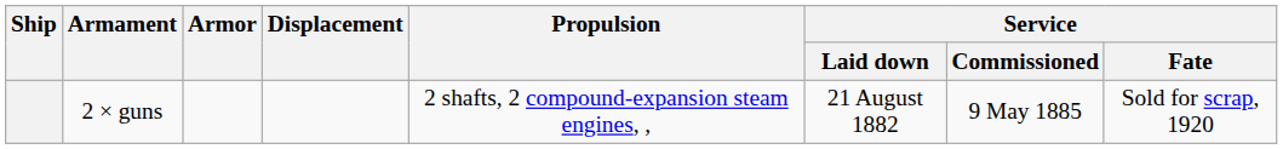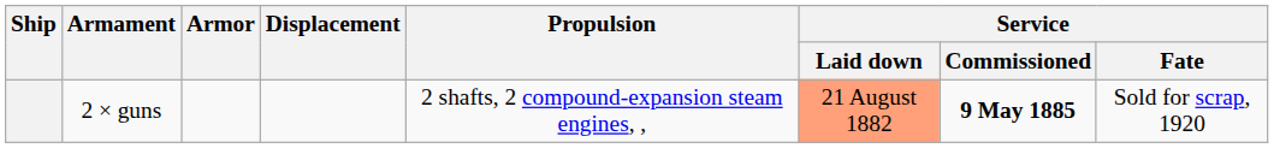2 × guns | Service / Laid down: no background -> lightsalmon background
2 × guns | Service / Commissioned: normal -> bold
